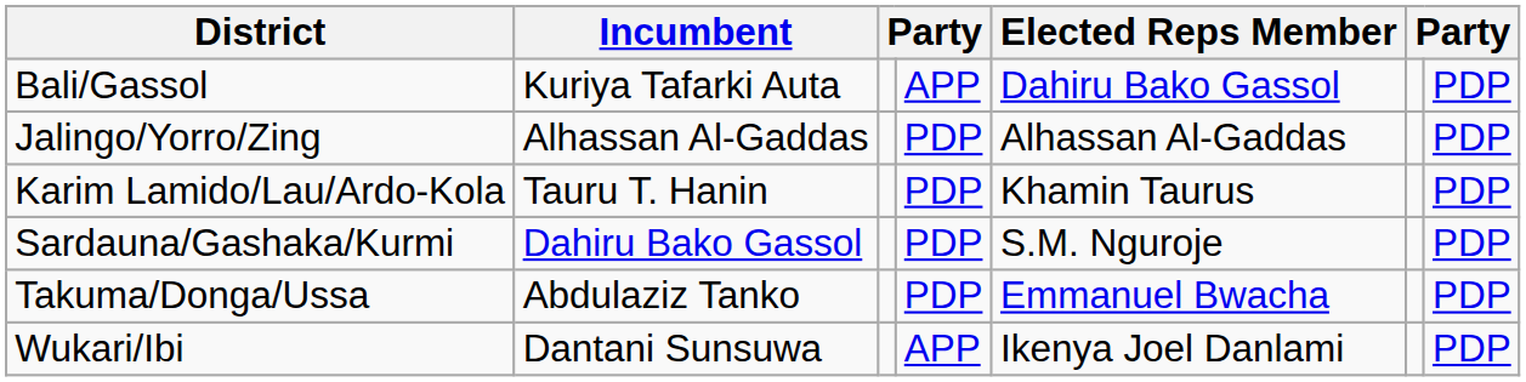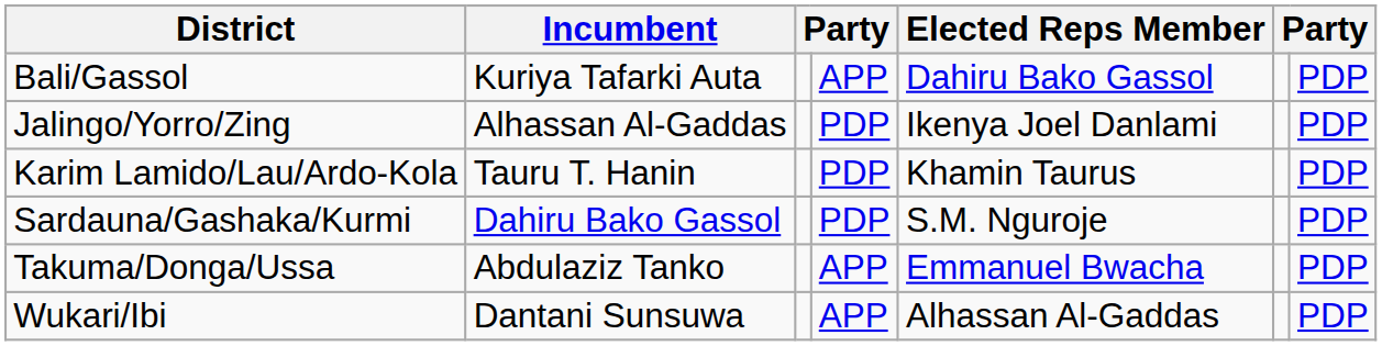Jalingo/Yorro/Zing | Elected Reps Member: Alhassan Al-Gaddas -> Ikenya Joel Danlami
Takuma/Donga/Ussa | column 4: PDP -> APP
Wukari/Ibi | Elected Reps Member: Ikenya Joel Danlami -> Alhassan Al-Gaddas
